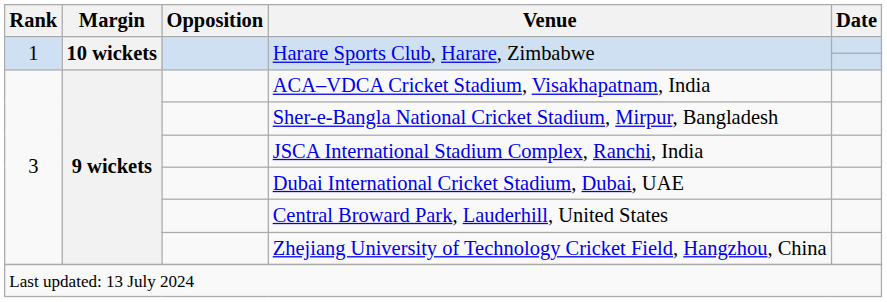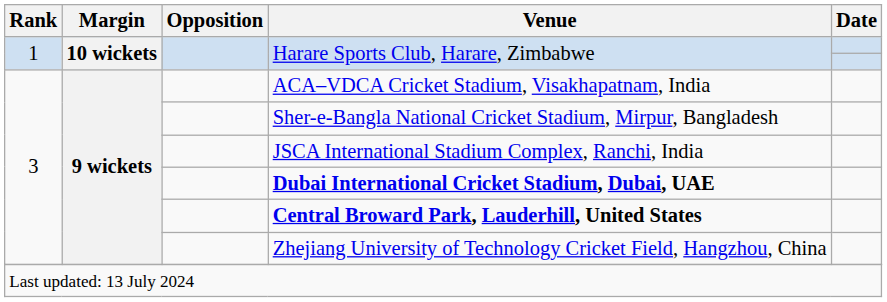Dubai International Cricket Stadium, Dubai, UAE | Venue: normal -> bold
Central Broward Park, Lauderhill, United States | Venue: normal -> bold
